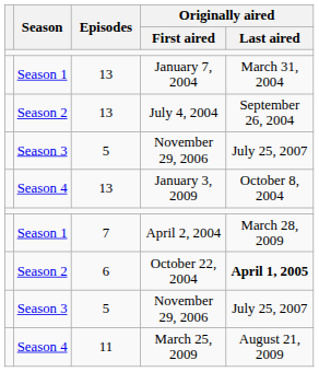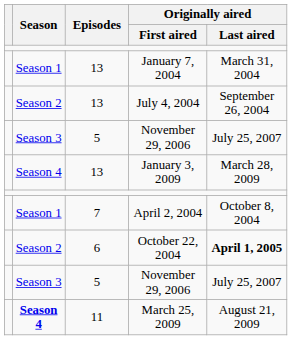January 3, 2009 | Originally aired / Last aired: October 8, 2004 -> March 28, 2009
April 2, 2004 | Originally aired / Last aired: March 28, 2009 -> October 8, 2004
March 25, 2009 | Season: normal -> bold
